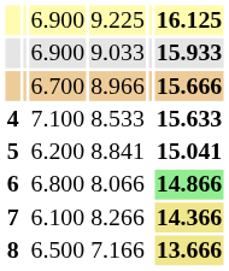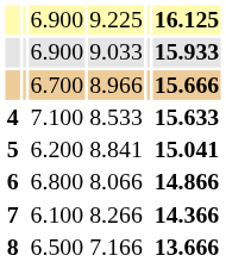6.800 | column 4: lightgreen background -> no background
6.100 | column 4: khaki background -> no background
6.500 | column 4: khaki background -> no background
